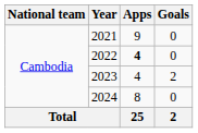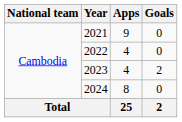2022 | Apps: bold -> normal
